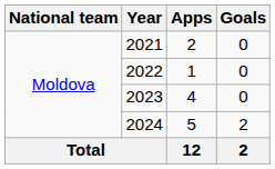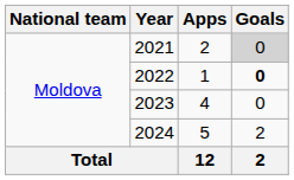2021 | Goals: no background -> lightgrey background
2022 | Goals: normal -> bold
